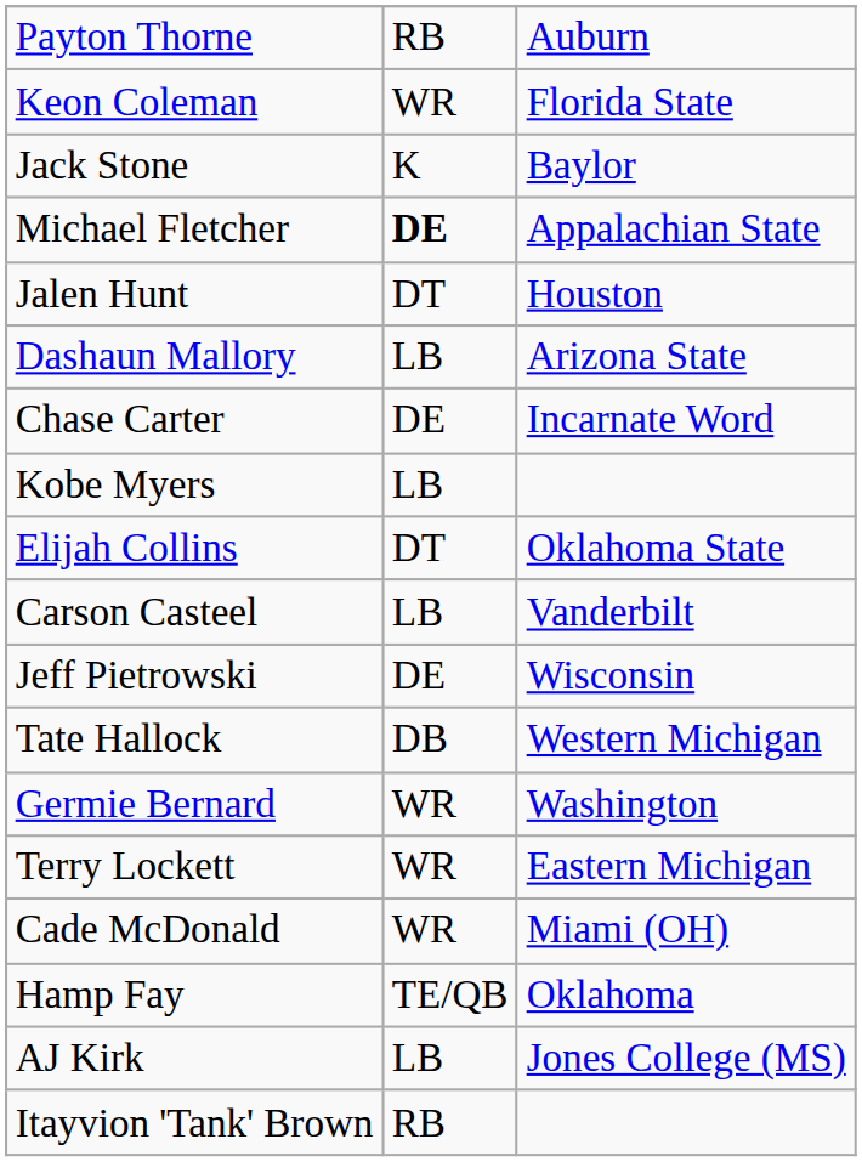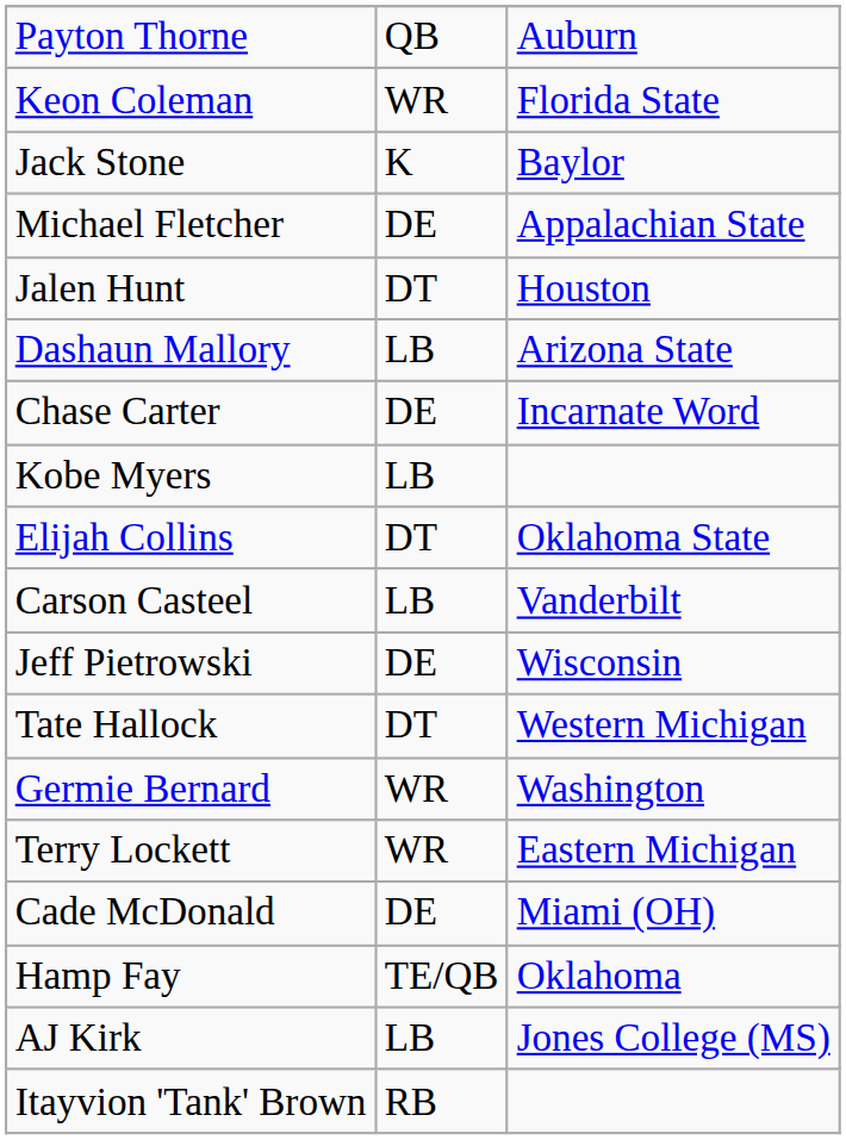Payton Thorne | column 2: RB -> QB
Michael Fletcher | column 2: bold -> normal
Tate Hallock | column 2: DB -> DT
Cade McDonald | column 2: WR -> DE
